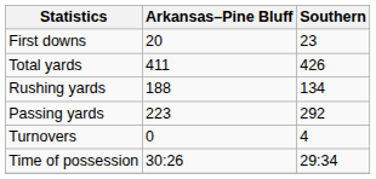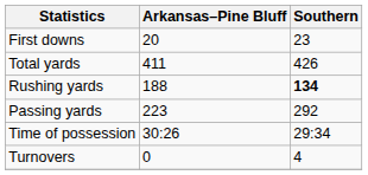Rushing yards | Southern: normal -> bold
rows swapped: Turnovers <-> Time of possession
